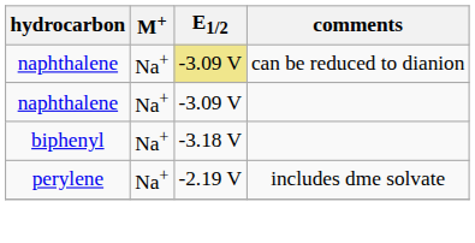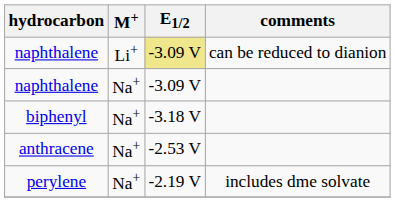naphthalene / can be reduced to dianion | M+: Na+ -> Li+
+ row: anthracene | Na+ | -2.53 V
